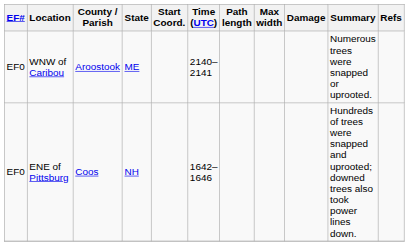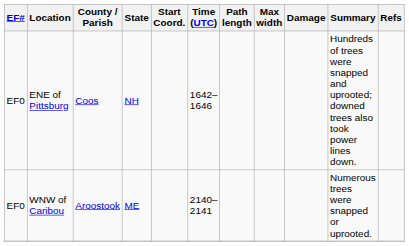rows swapped: ENE of Pittsburg <-> WNW of Caribou
